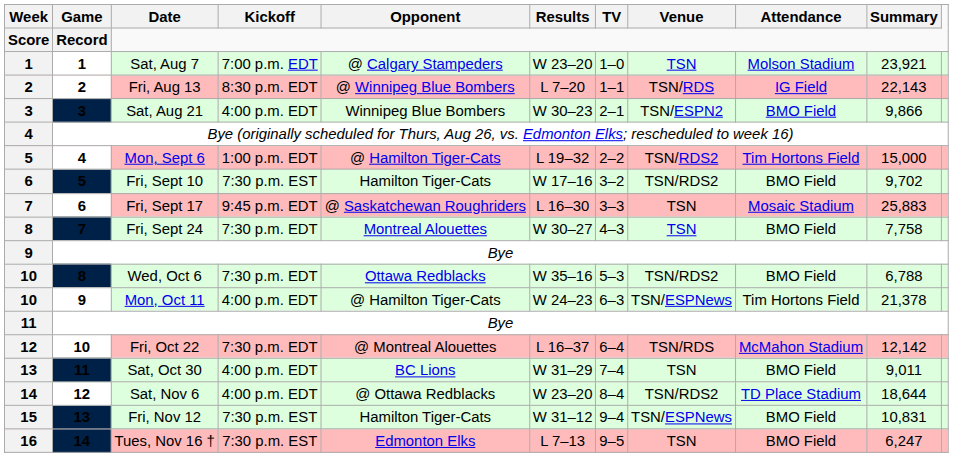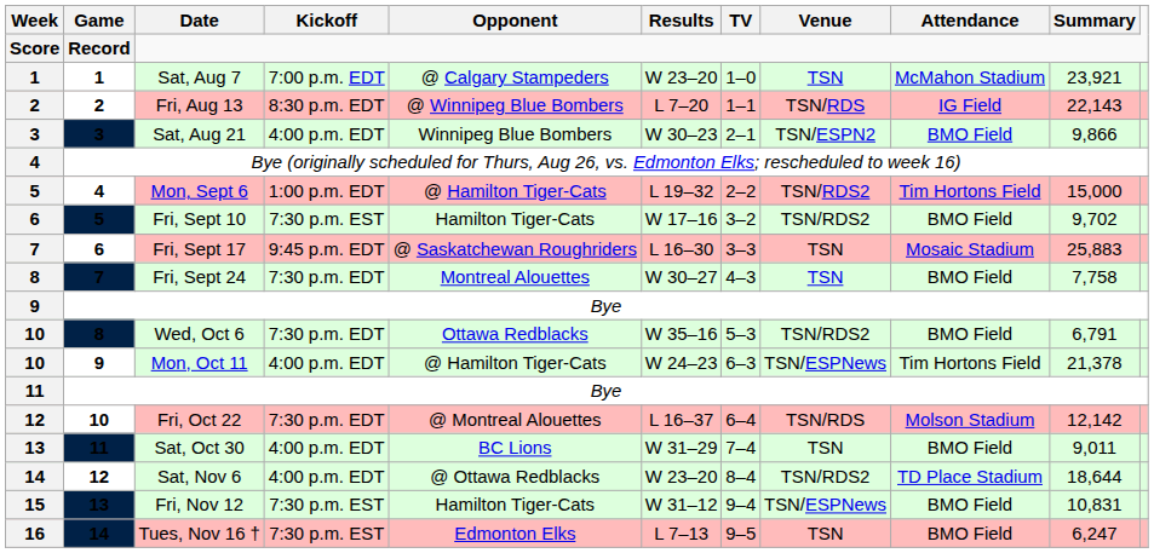Sat, Aug 7 | Attendance: Molson Stadium -> McMahon Stadium
Wed, Oct 6 | Summary: 6,788 -> 6,791
Fri, Oct 22 | Attendance: McMahon Stadium -> Molson Stadium
